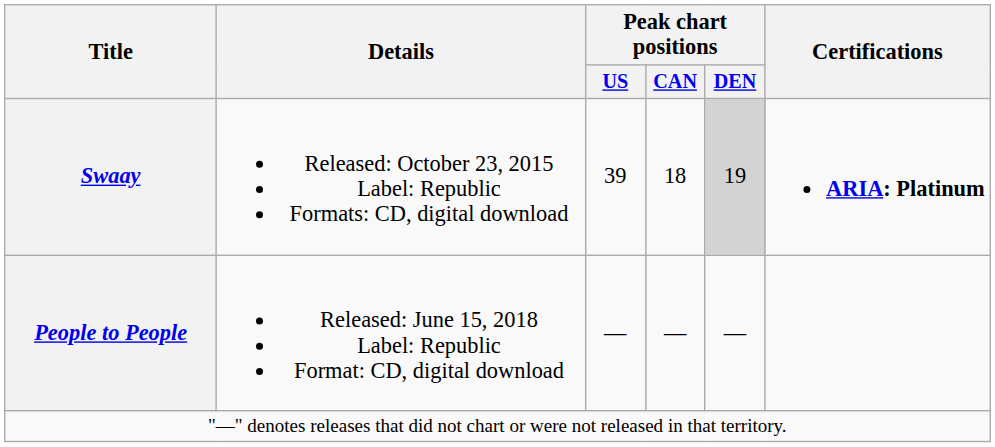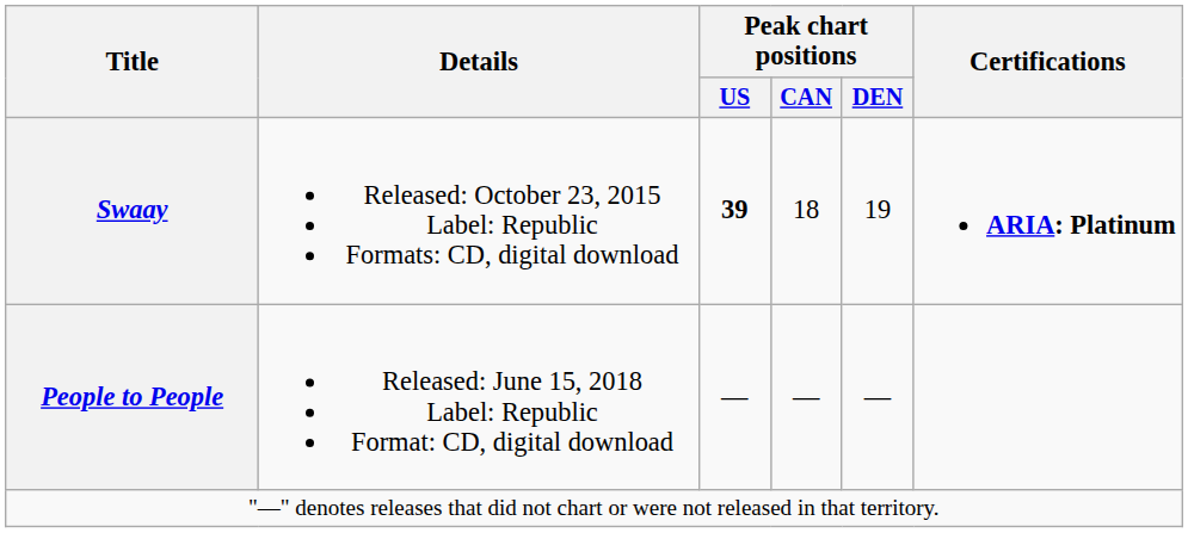Swaay | Peak chart positions / US: normal -> bold
Swaay | Peak chart positions / DEN: lightgrey background -> no background
